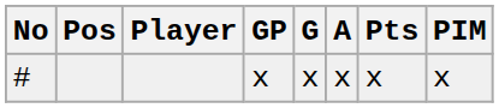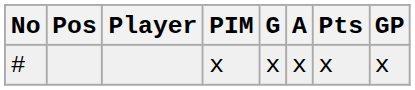columns swapped: GP <-> PIM
